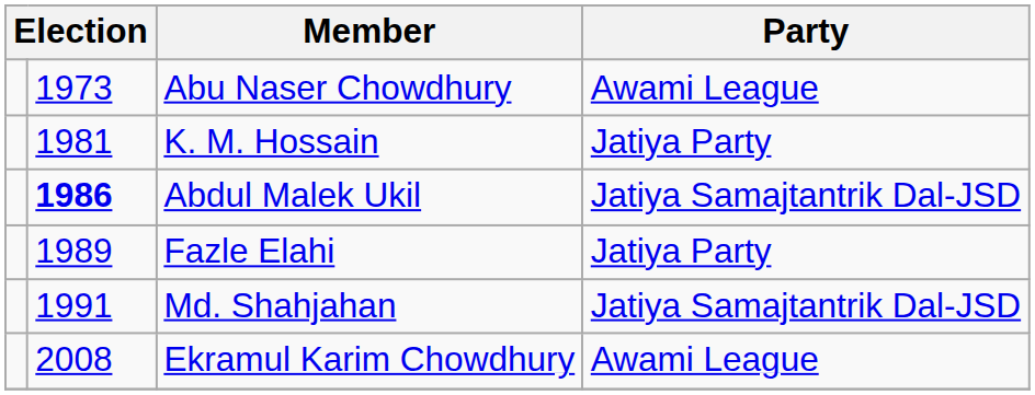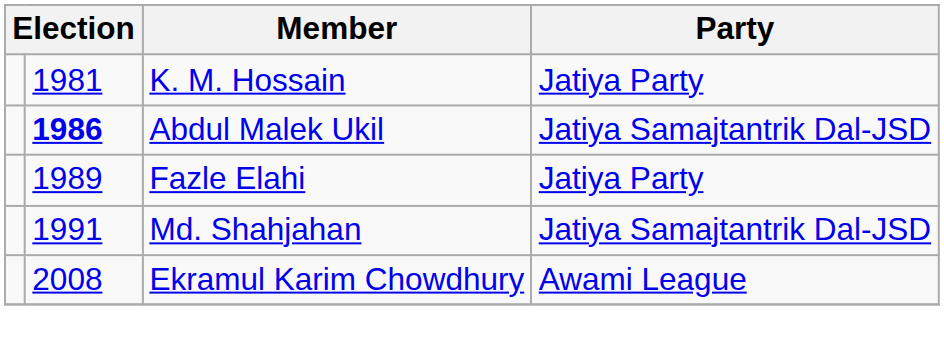- row: 1973 | Abu Naser Chowdhury | Awami League
